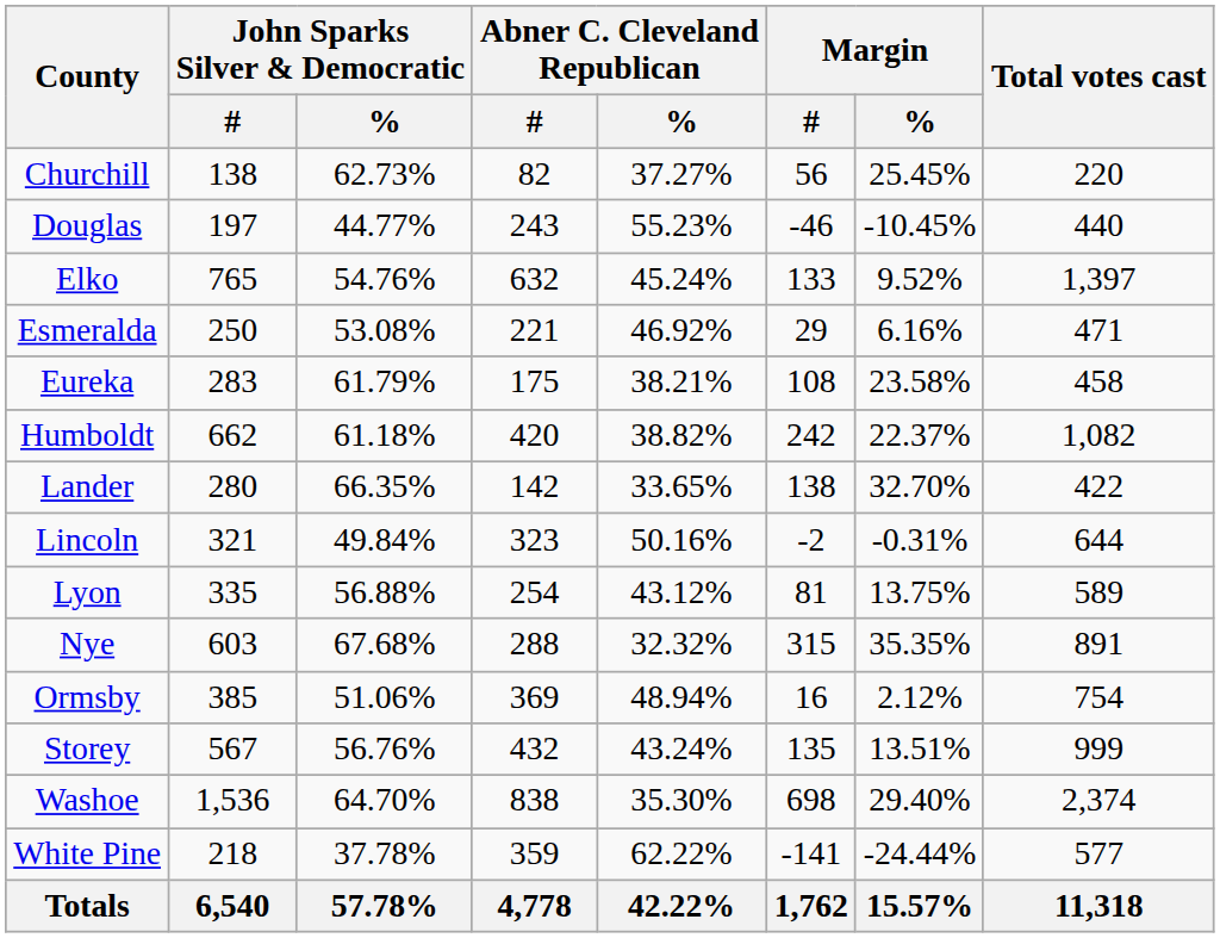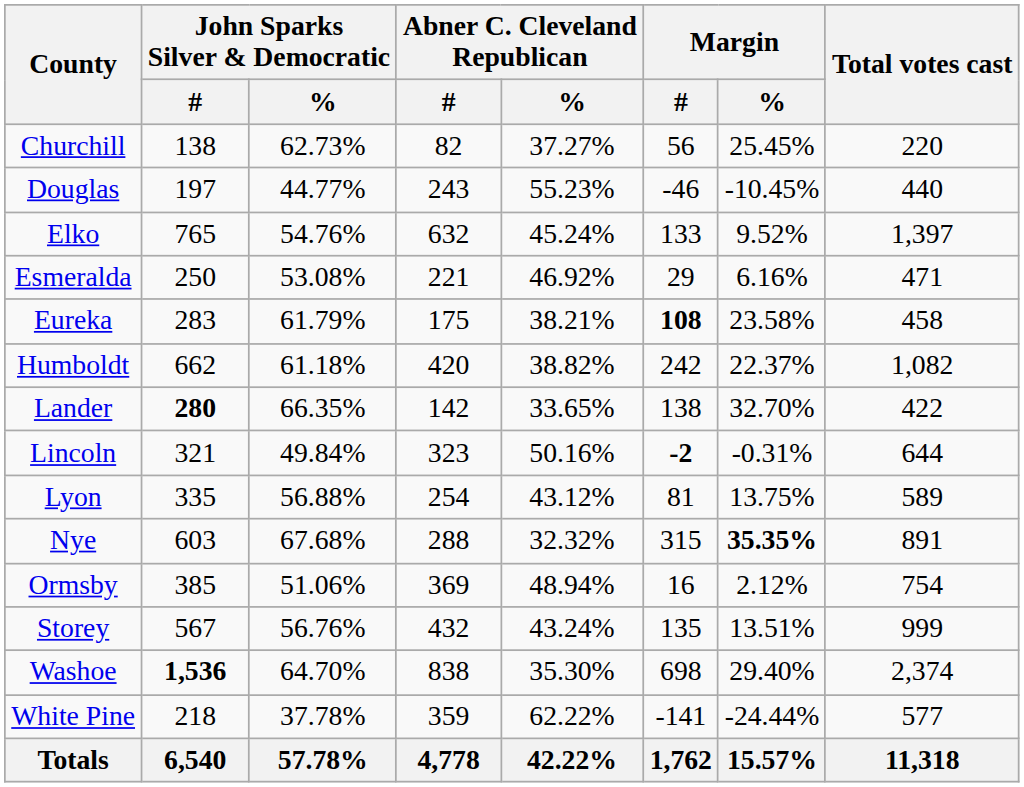Eureka | Margin / #: normal -> bold
Lander | John Sparks Silver & Democratic / #: normal -> bold
Lincoln | Margin / #: normal -> bold
Nye | Margin / %: normal -> bold
Washoe | John Sparks Silver & Democratic / #: normal -> bold
